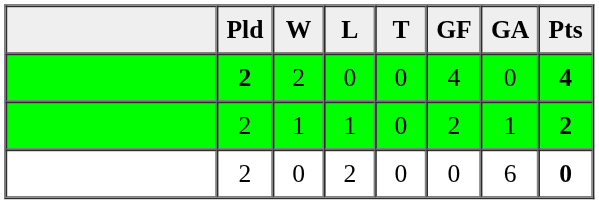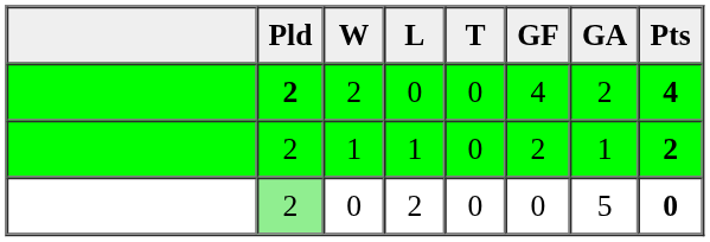row 2 | GA: 0 -> 2
row 4 | Pld: no background -> lightgreen background
row 4 | GA: 6 -> 5
